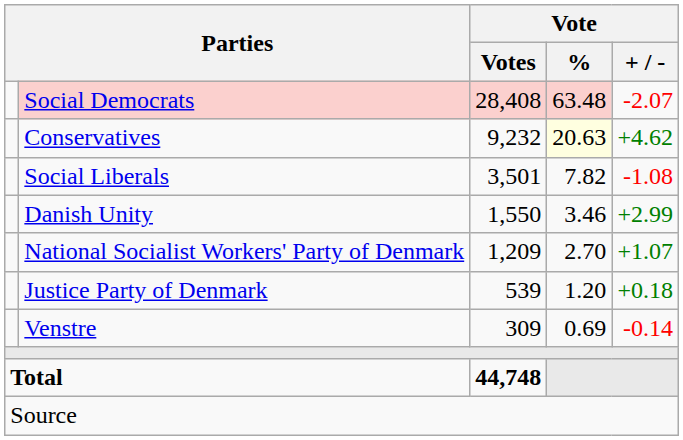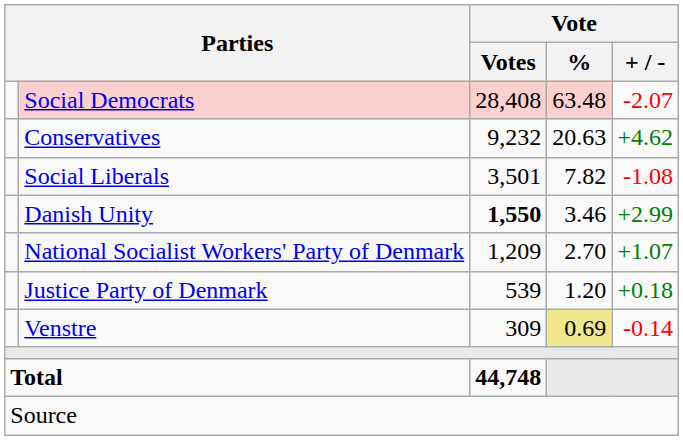Conservatives | Vote / %: lightyellow background -> no background
Danish Unity | Vote / Votes: normal -> bold
Venstre | Vote / %: no background -> khaki background
